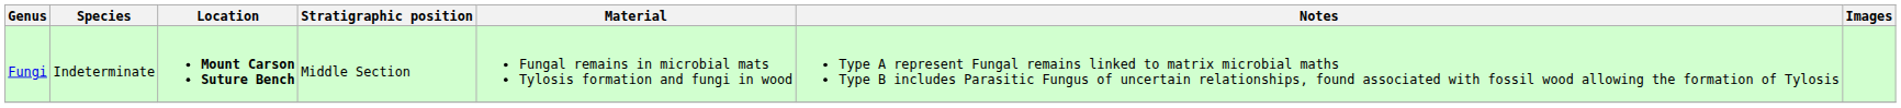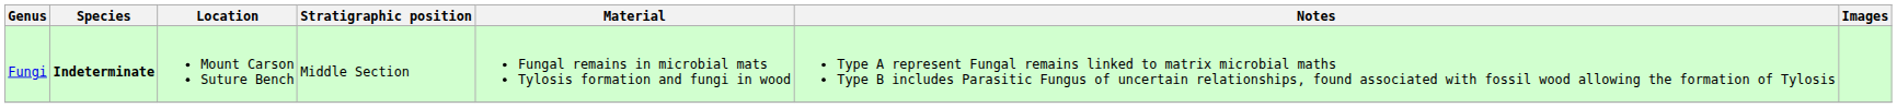Fungi | Species: normal -> bold
Fungi | Location: bold -> normal
